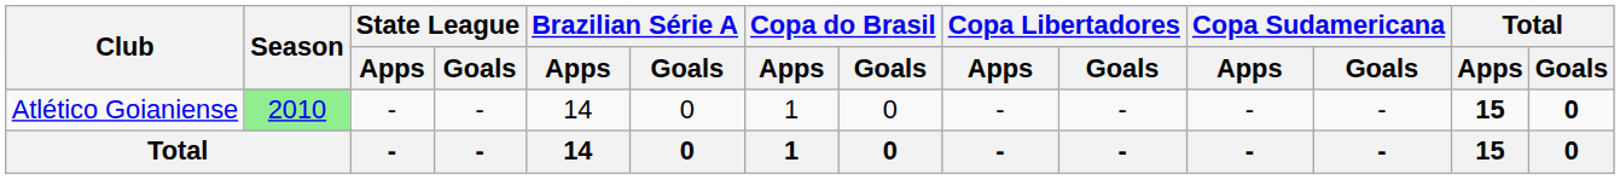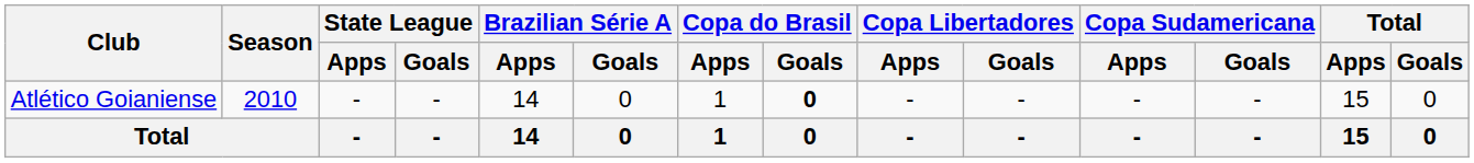Atlético Goianiense | Season: lightgreen background -> no background
Atlético Goianiense | Copa do Brasil / Goals: normal -> bold
Atlético Goianiense | Total / Apps: bold -> normal
Atlético Goianiense | Total / Goals: bold -> normal
